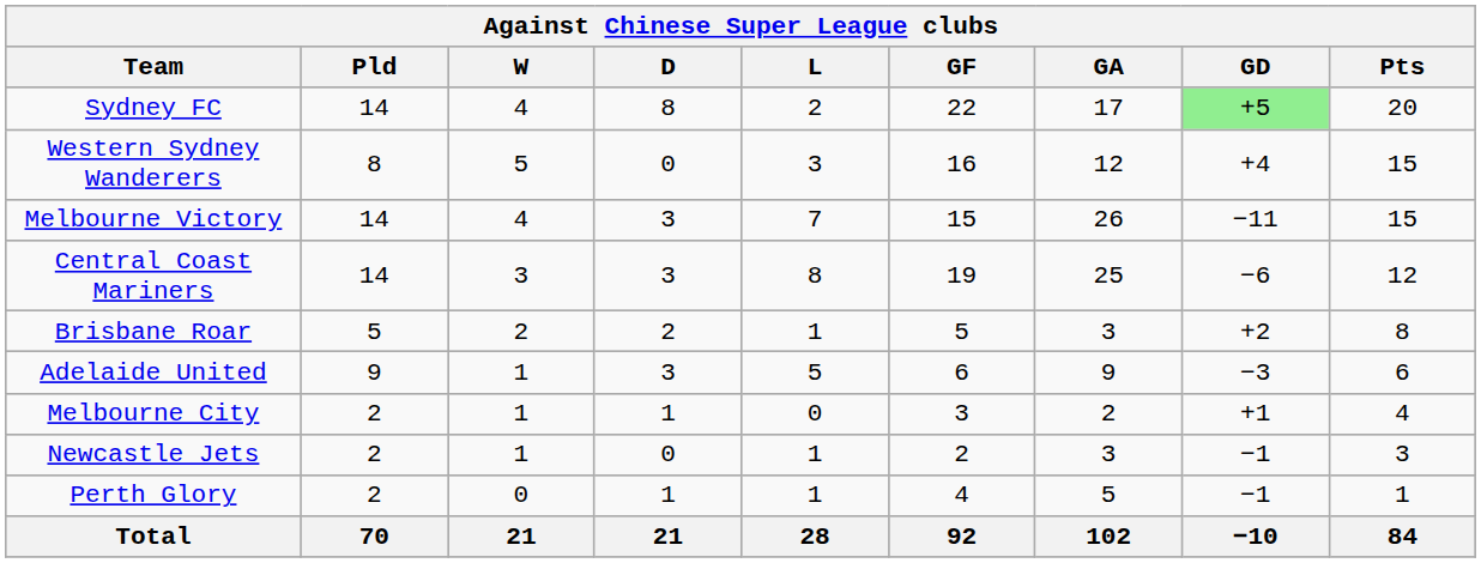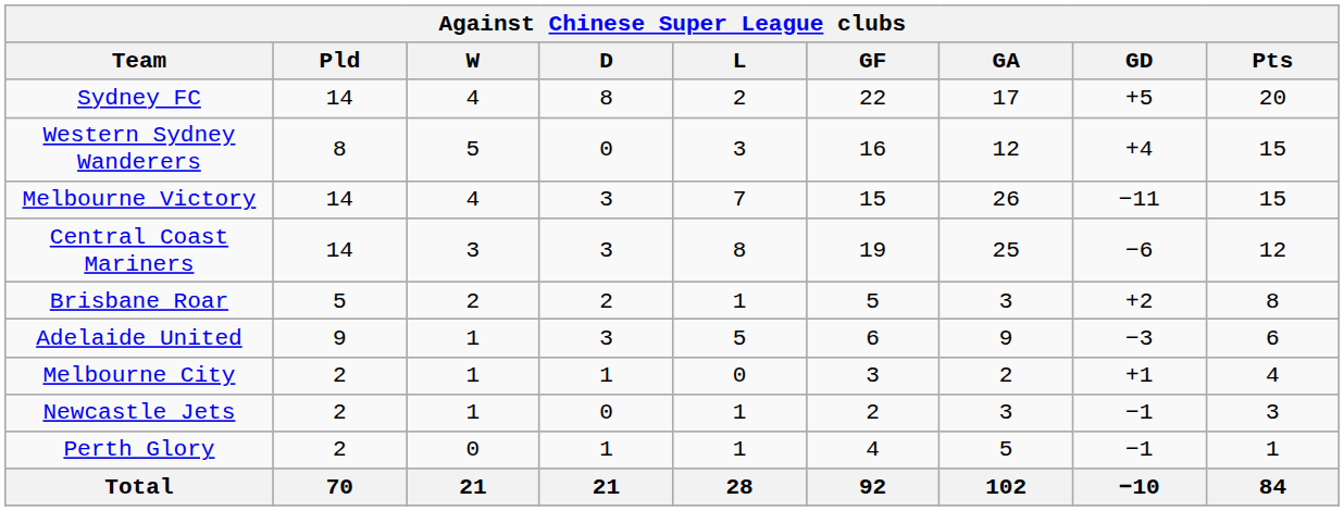Sydney FC | GD: lightgreen background -> no background
